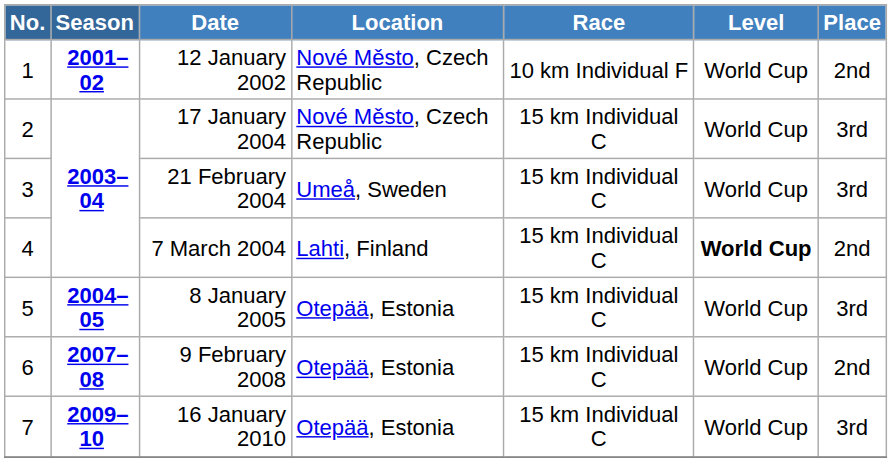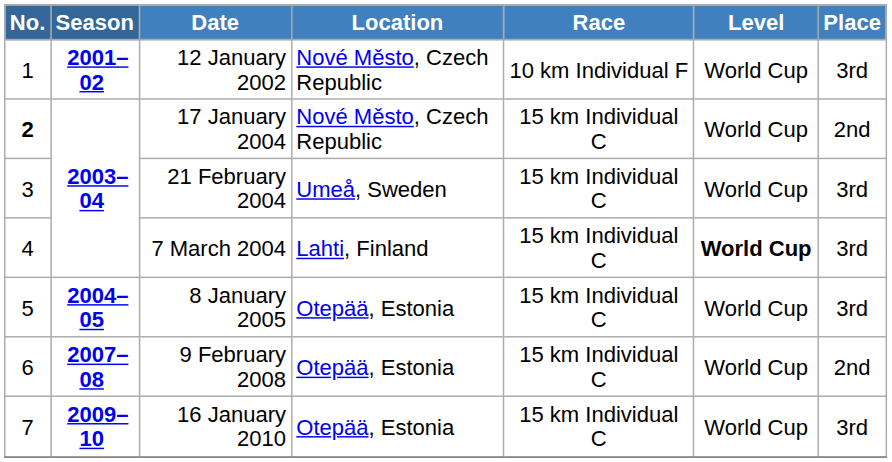12 January 2002 | Place: 2nd -> 3rd
17 January 2004 | No.: normal -> bold
17 January 2004 | Place: 3rd -> 2nd
7 March 2004 | Place: 2nd -> 3rd
